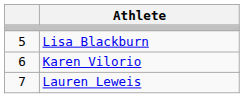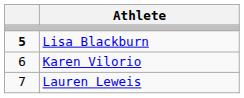Lisa Blackburn | column 1: normal -> bold
